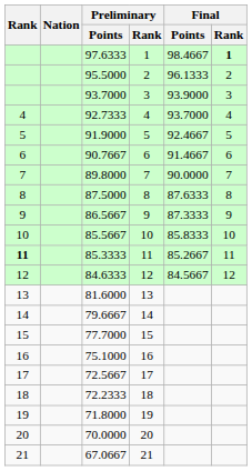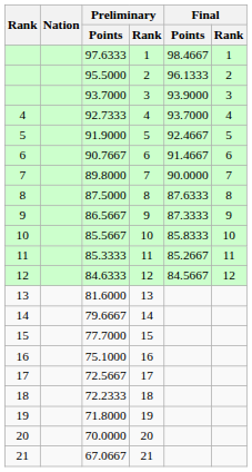97.6333 | Final / Rank: bold -> normal
85.3333 | Rank: bold -> normal
